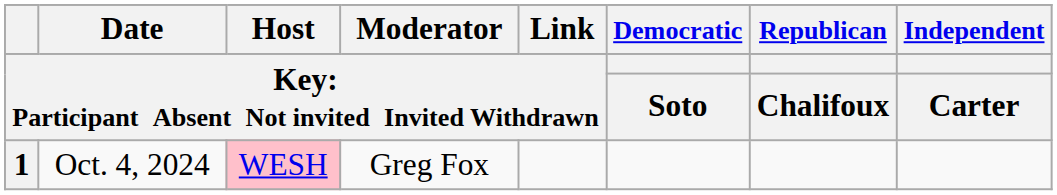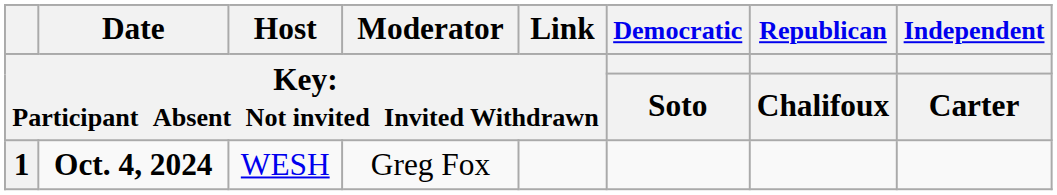1 | column 2: normal -> bold
1 | column 3: pink background -> no background
